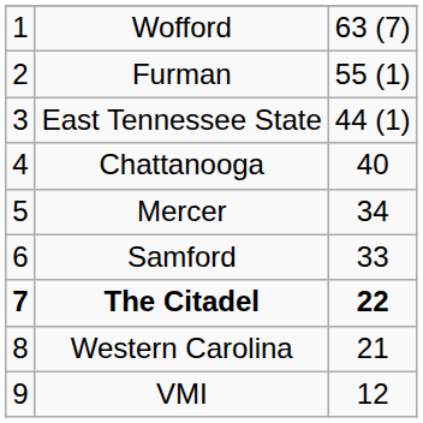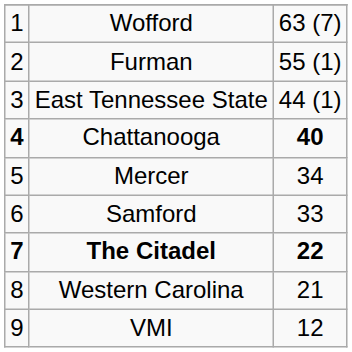Chattanooga | column 1: normal -> bold
Chattanooga | column 3: normal -> bold
